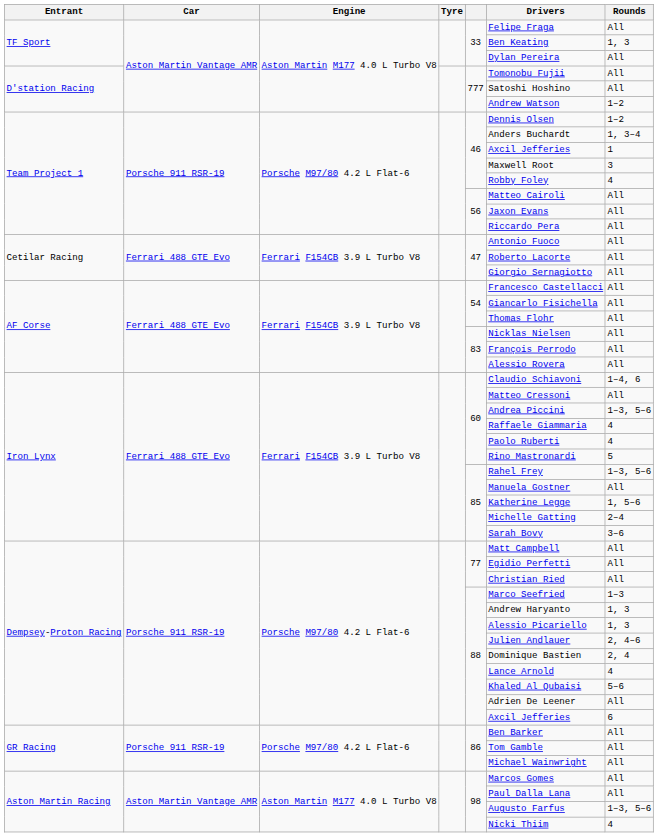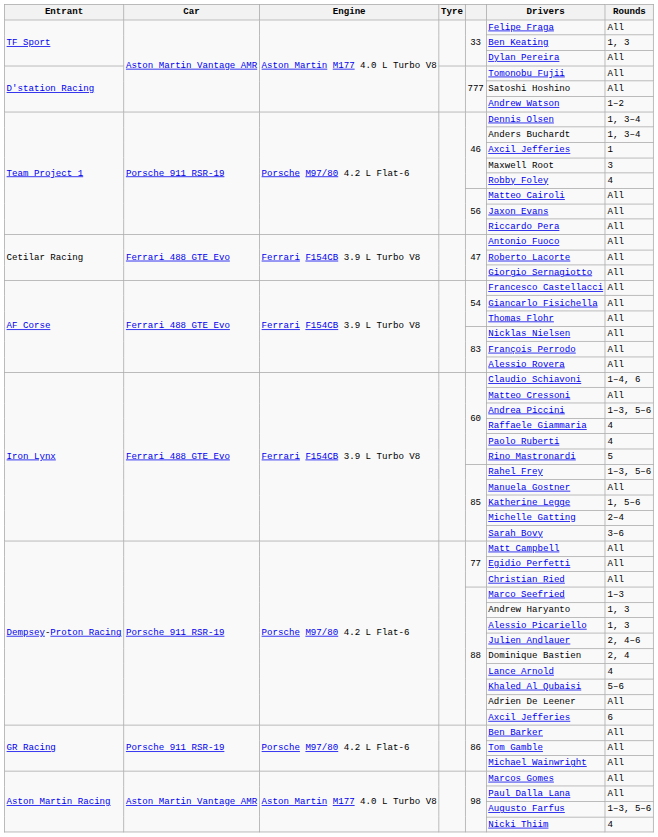row 8 | Rounds: 1–2 -> 1, 3–4
